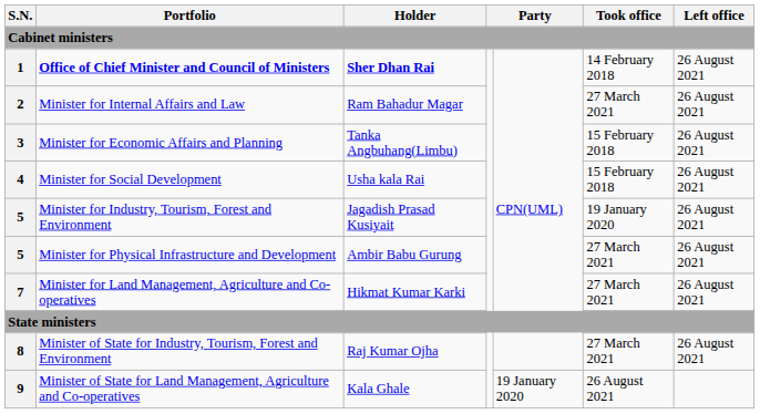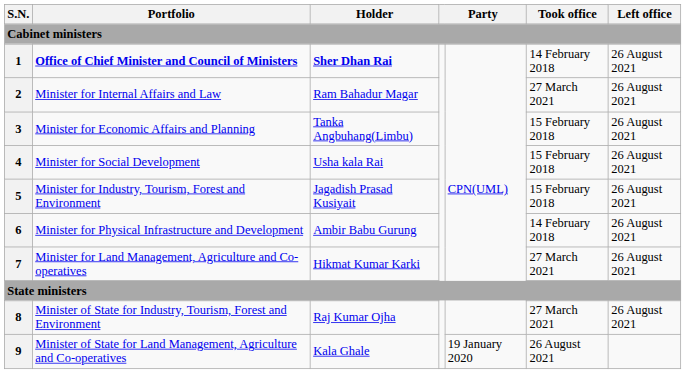Minister for Industry, Tourism, Forest and Environment | Took office: 19 January 2020 -> 15 February 2018
Minister for Physical Infrastructure and Development | S.N.: 5 -> 6
Minister for Physical Infrastructure and Development | Took office: 27 March 2021 -> 14 February 2018
